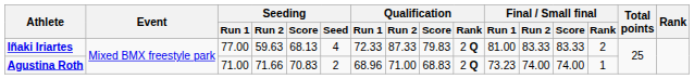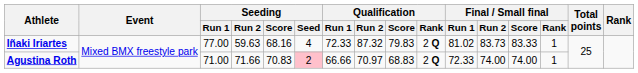Iñaki Iriartes | Seeding / Score: 68.13 -> 68.16
Iñaki Iriartes | Qualification / Run 2: 87.33 -> 87.32
Iñaki Iriartes | Final / Small final / Run 1: 81.00 -> 81.02
Iñaki Iriartes | Final / Small final / Run 2: 83.33 -> 83.73
Iñaki Iriartes | Final / Small final / Rank: 2 -> 1
Agustina Roth | Seeding / Seed: no background -> pink background
Agustina Roth | Qualification / Run 1: 68.96 -> 66.66
Agustina Roth | Qualification / Run 2: 71.00 -> 70.97
Agustina Roth | Final / Small final / Run 1: 73.23 -> 72.33
